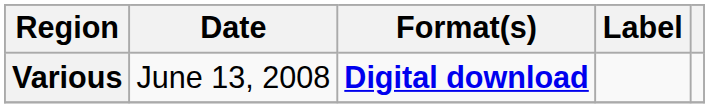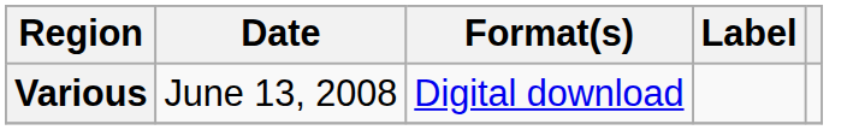Various | Format(s): bold -> normal
